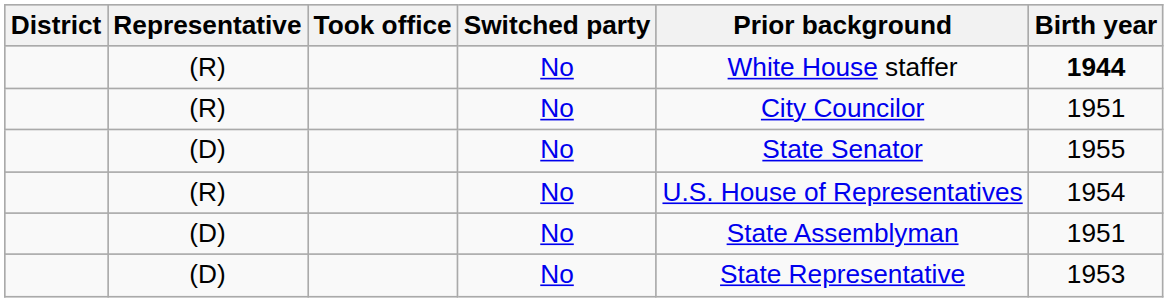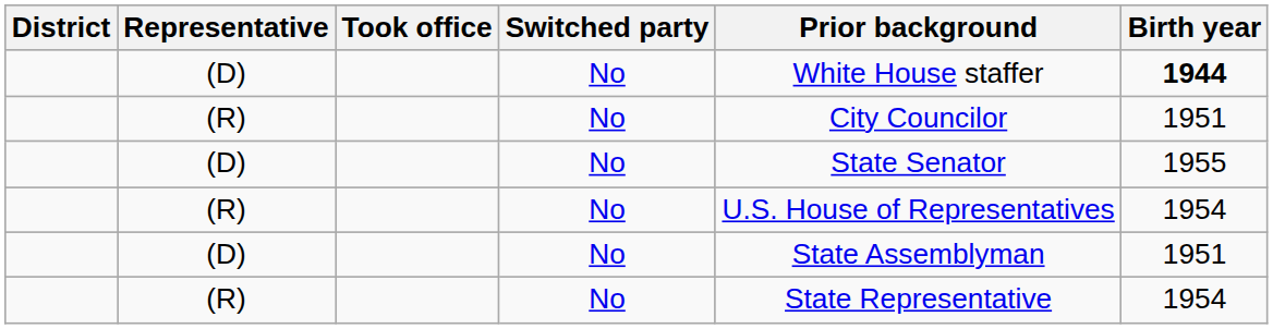row 2 | Representative: (R) -> (D)
row 7 | Representative: (D) -> (R)
row 7 | Birth year: 1953 -> 1954
